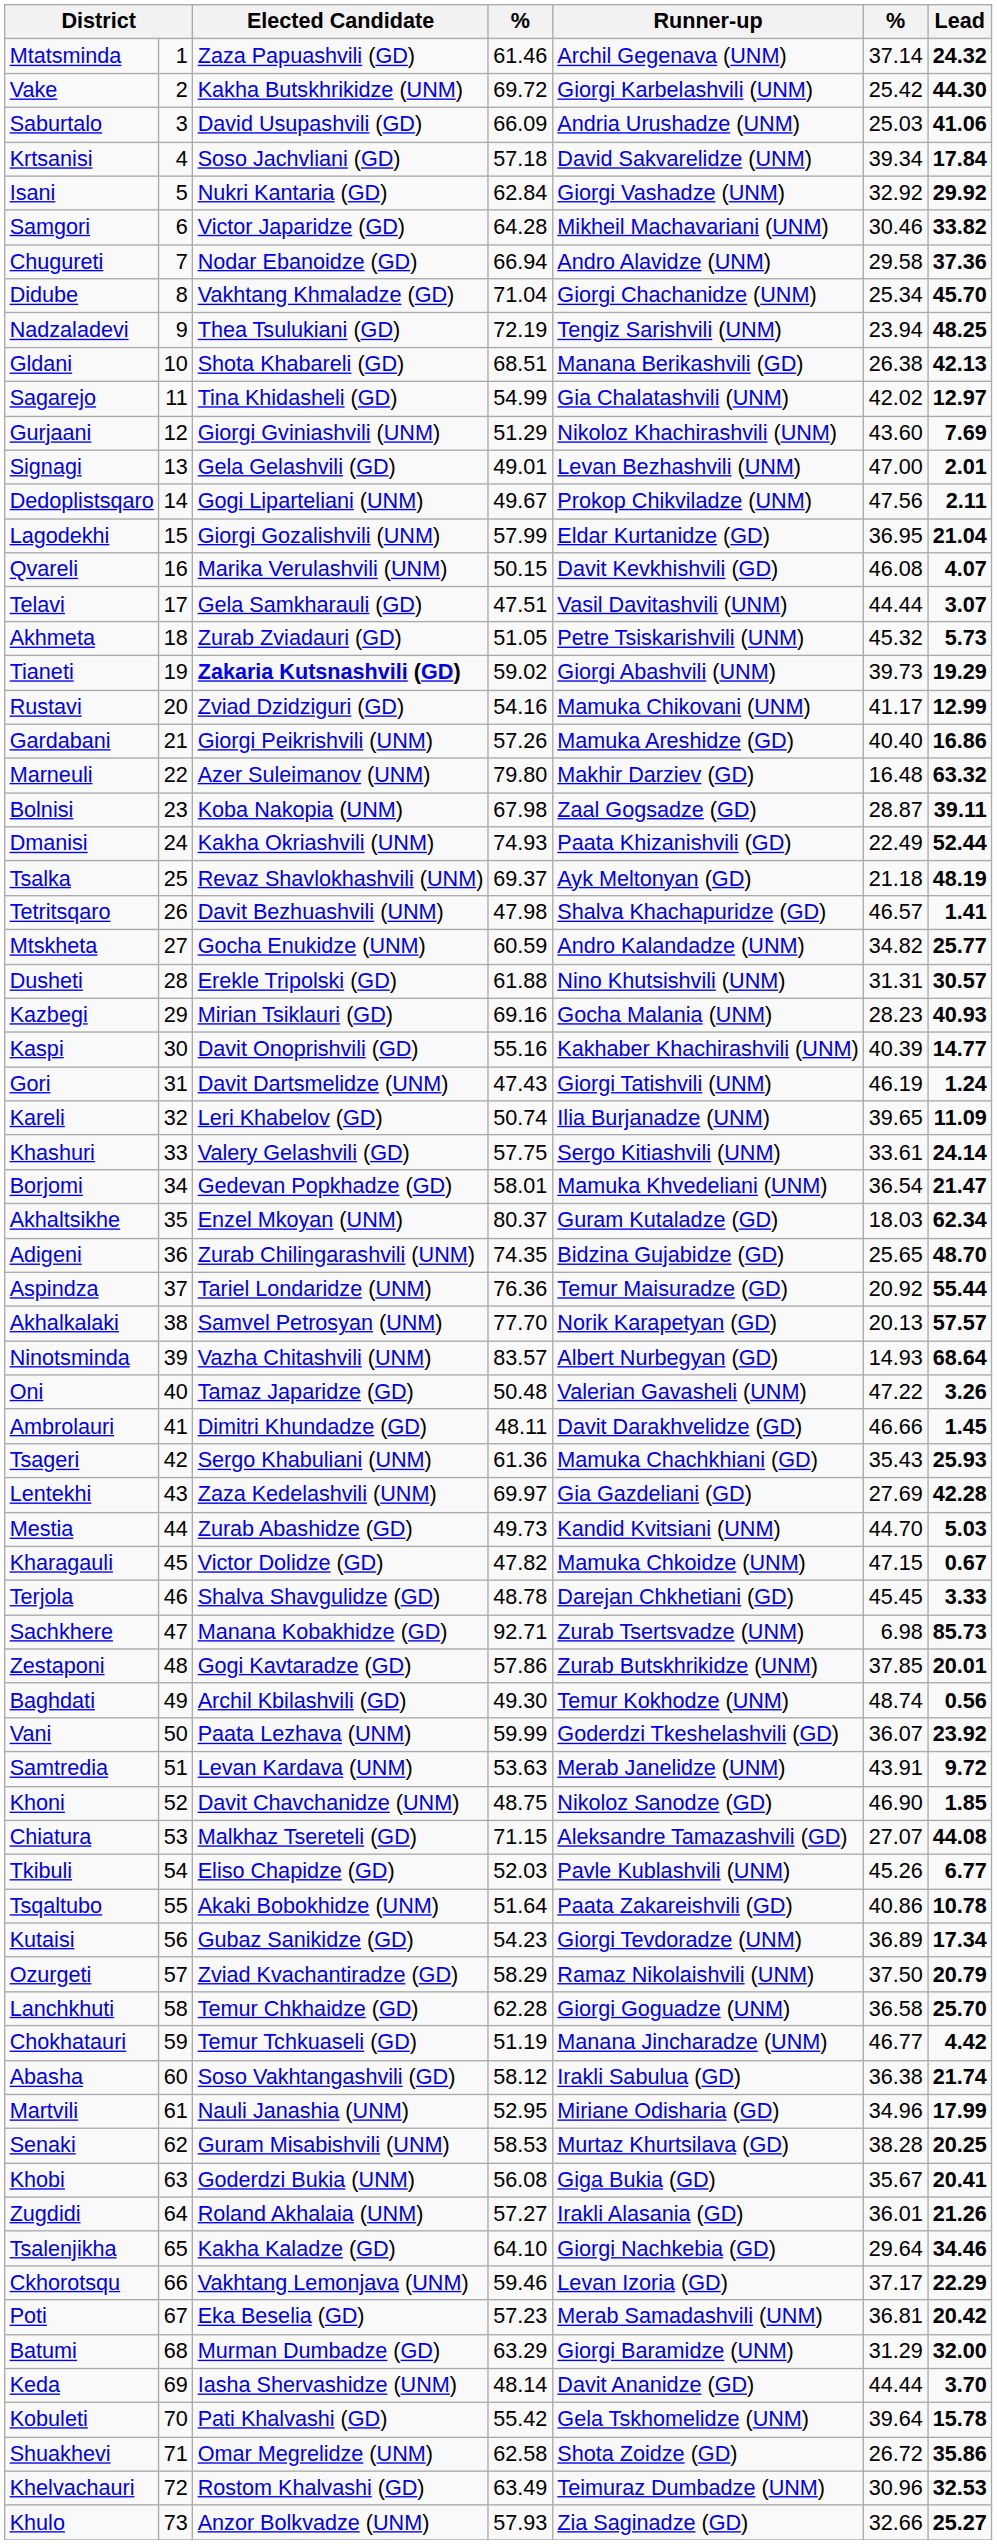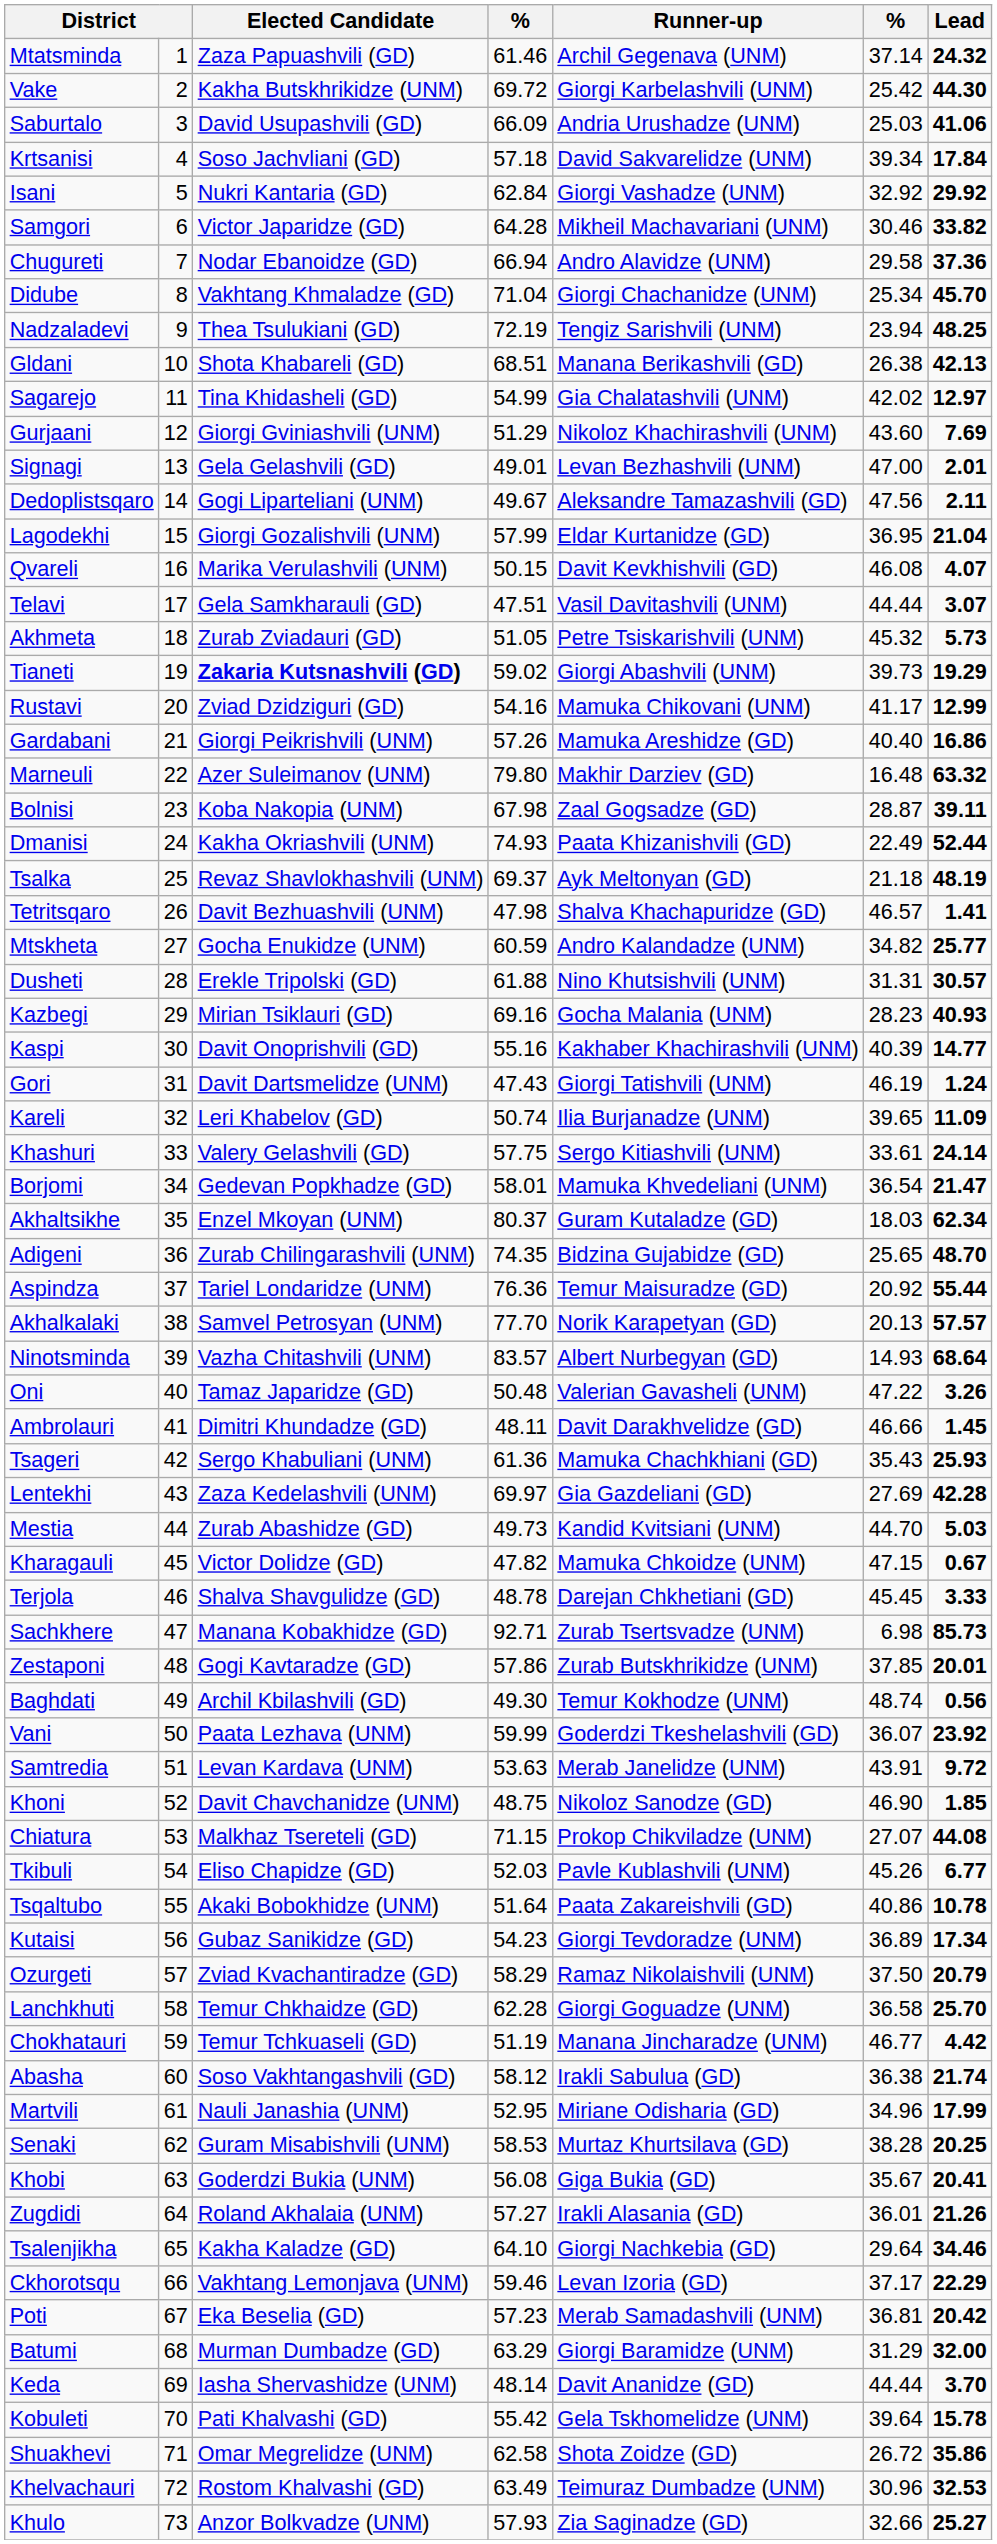Dedoplistsqaro | Runner-up: Prokop Chikviladze (UNM) -> Aleksandre Tamazashvili (GD)
Chiatura | Runner-up: Aleksandre Tamazashvili (GD) -> Prokop Chikviladze (UNM)
